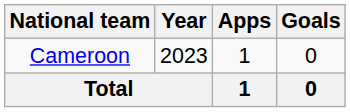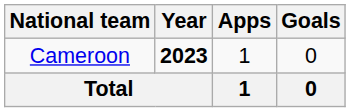Cameroon | Year: normal -> bold
